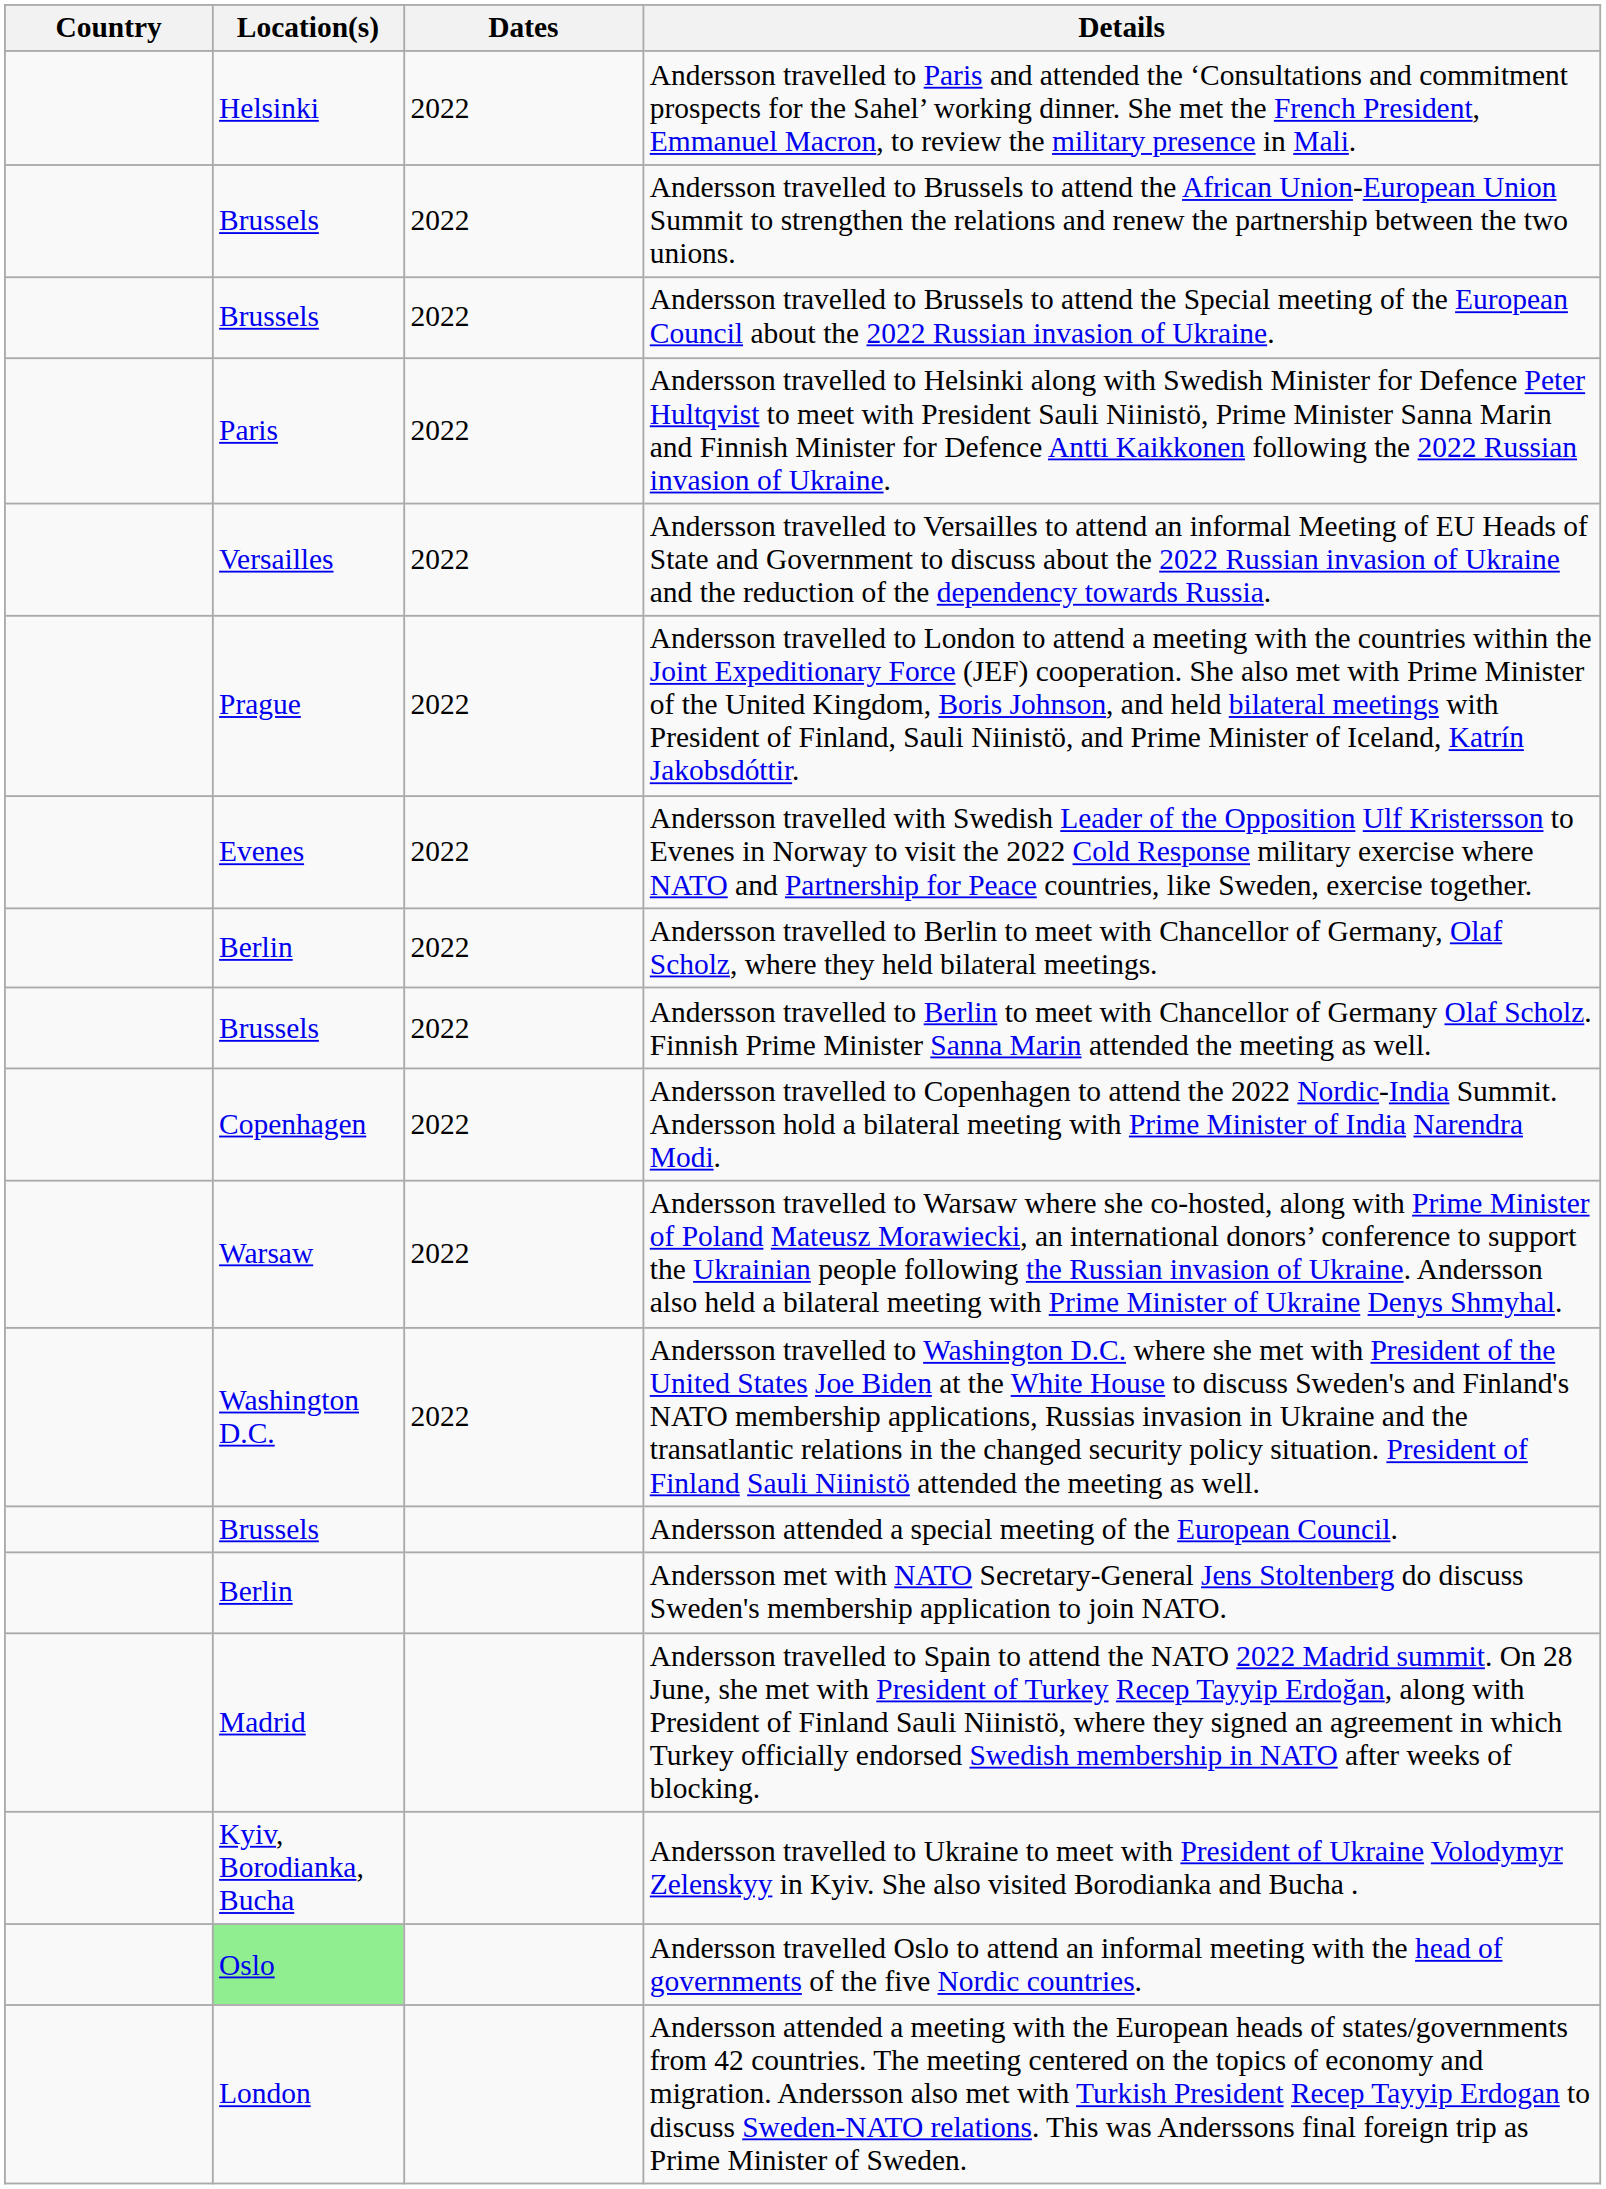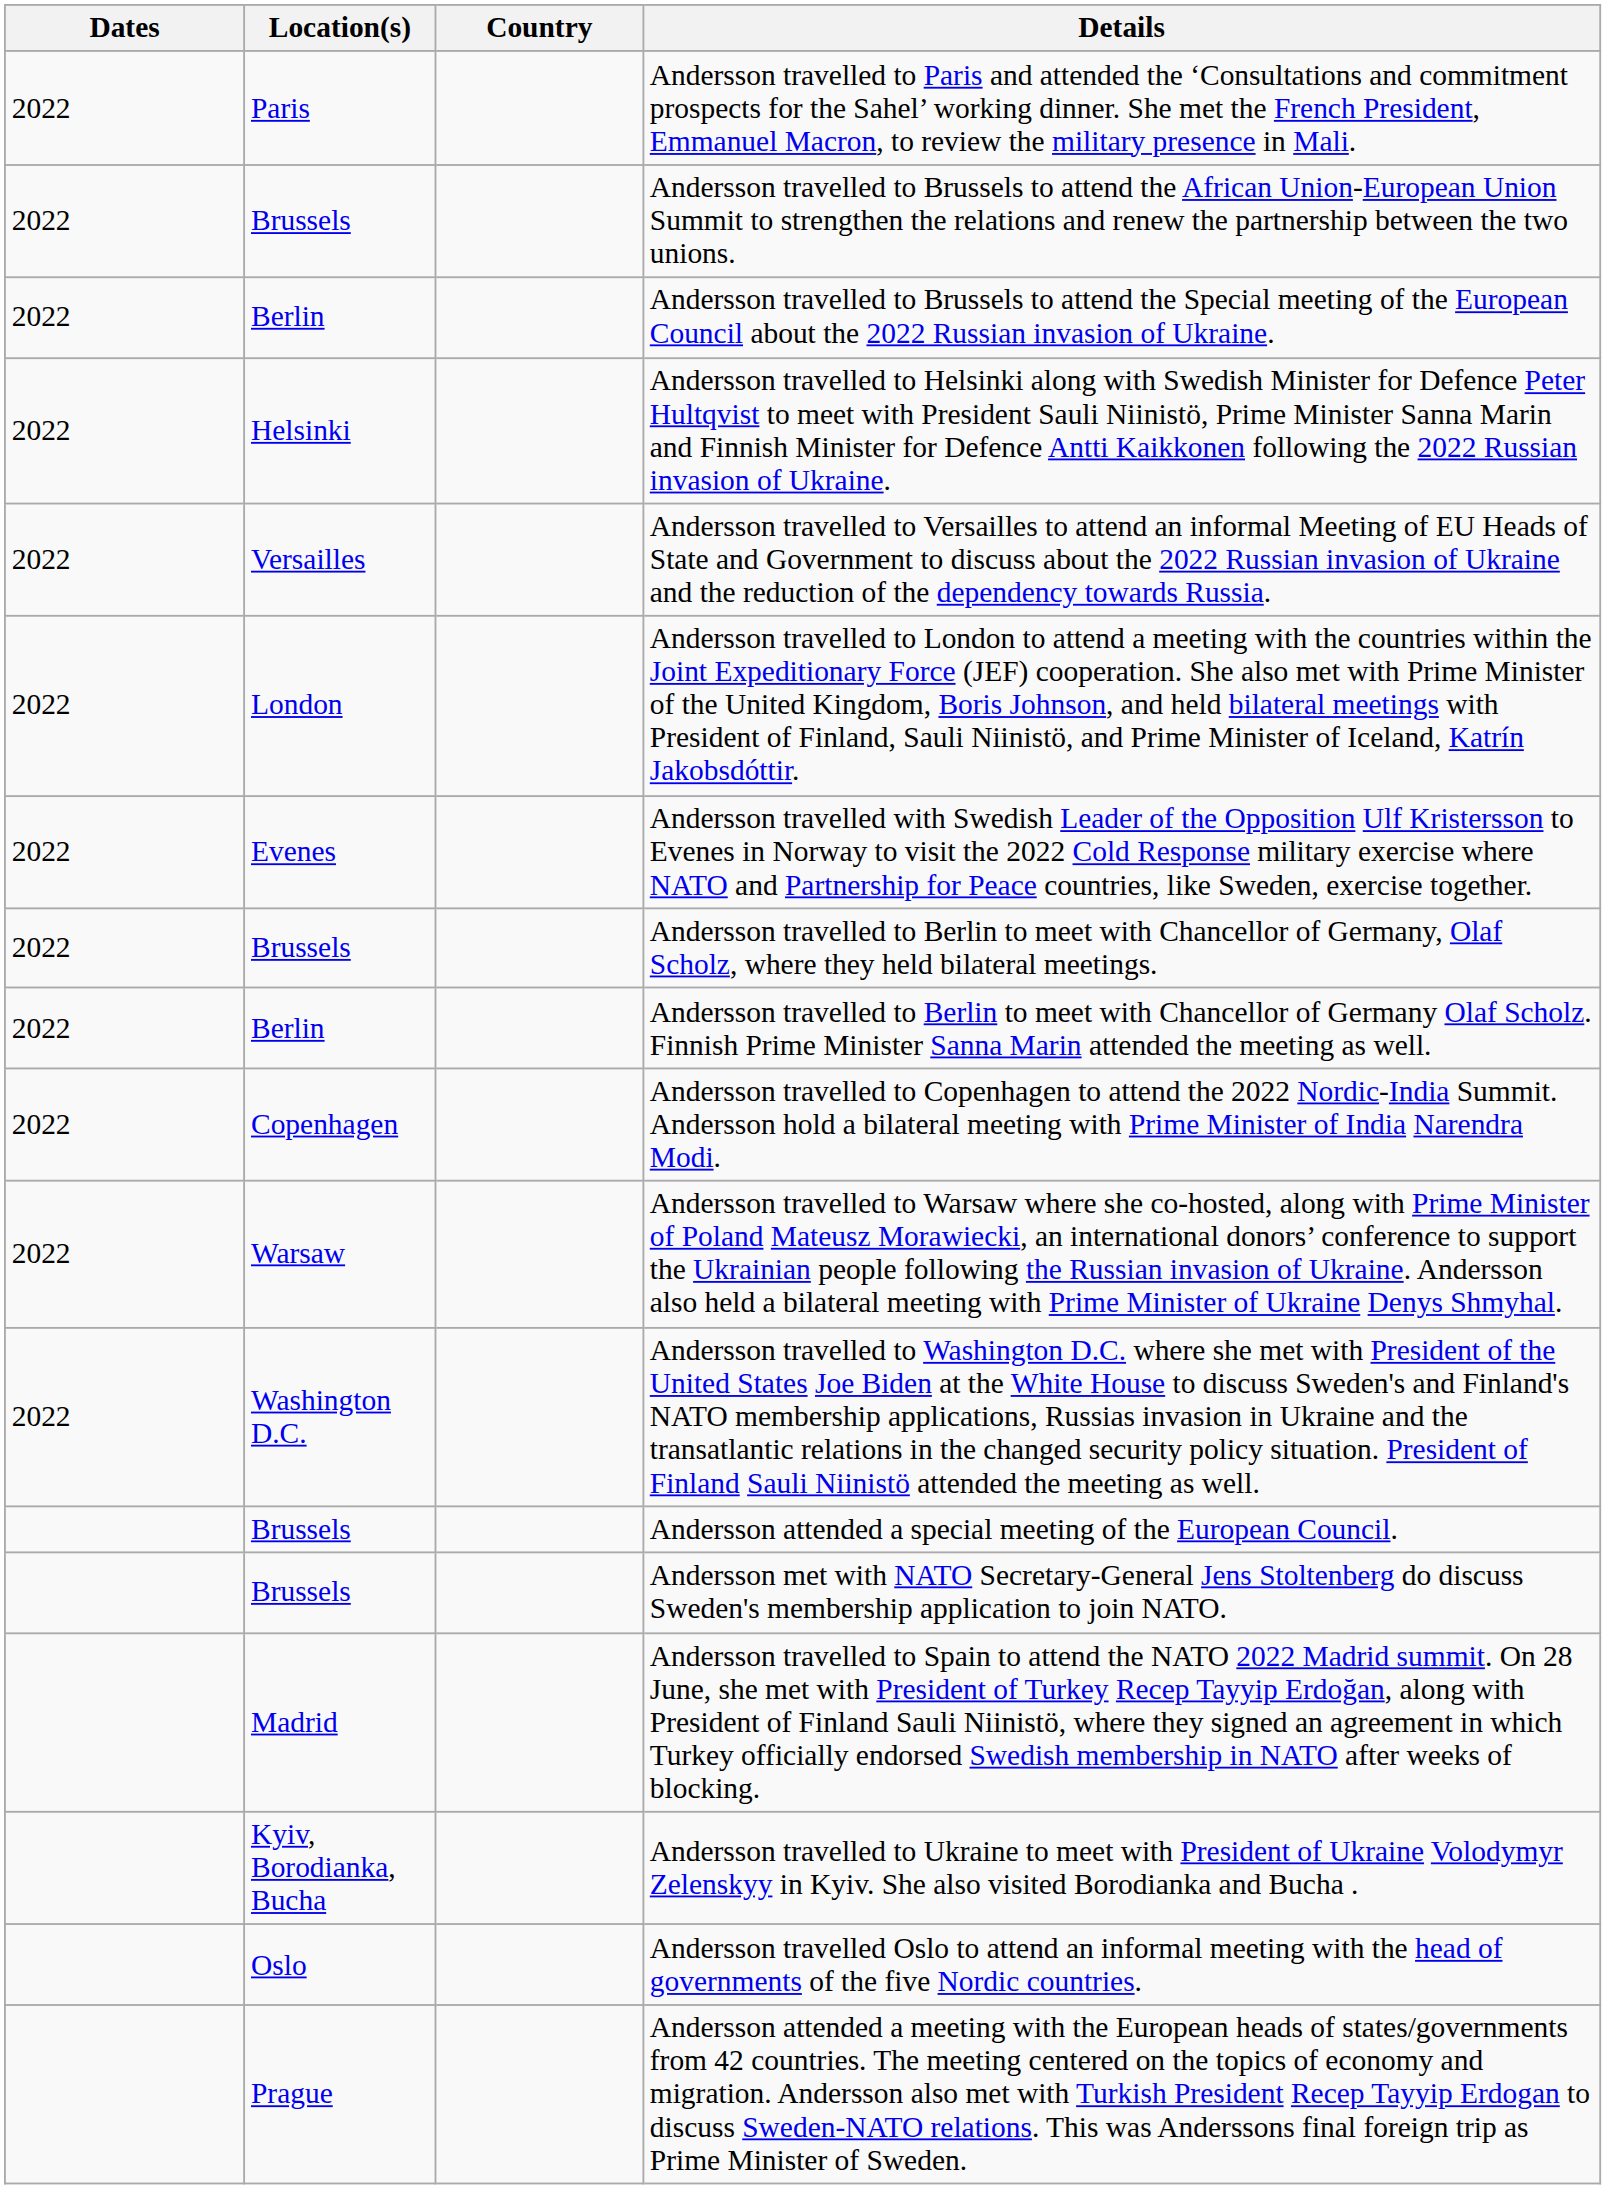columns swapped: Country <-> Dates
row 2 | Location(s): Helsinki -> Paris
row 4 | Location(s): Brussels -> Berlin
row 5 | Location(s): Paris -> Helsinki
row 7 | Location(s): Prague -> London
row 9 | Location(s): Berlin -> Brussels
row 10 | Location(s): Brussels -> Berlin
row 15 | Location(s): Berlin -> Brussels
row 18 | Location(s): lightgreen background -> no background
row 19 | Location(s): London -> Prague
